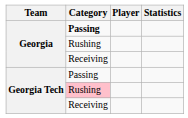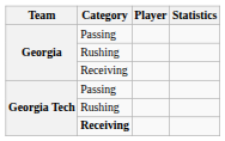Georgia / Passing | Category: bold -> normal
Georgia Tech / Rushing | Category: pink background -> no background
Georgia Tech / Receiving | Category: normal -> bold
